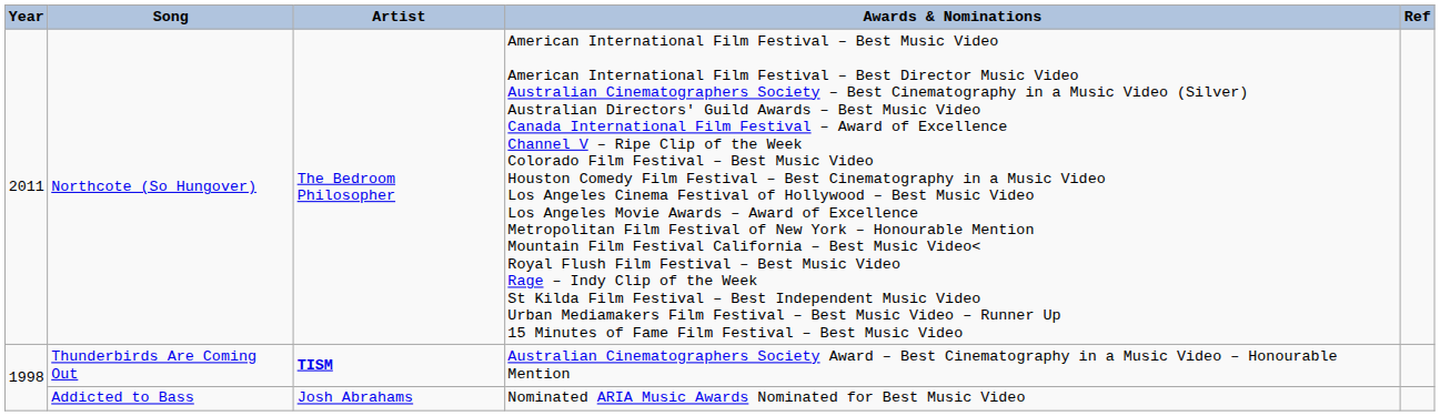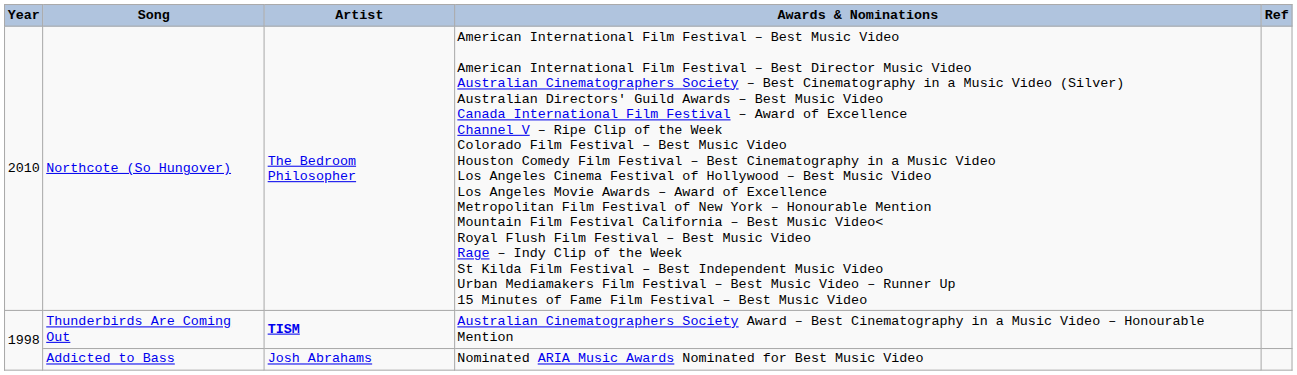Northcote (So Hungover) | Year: 2011 -> 2010
